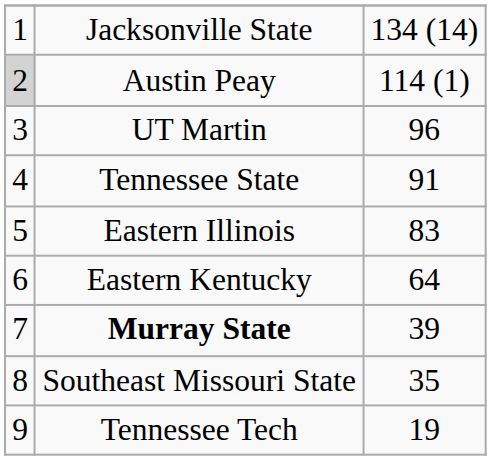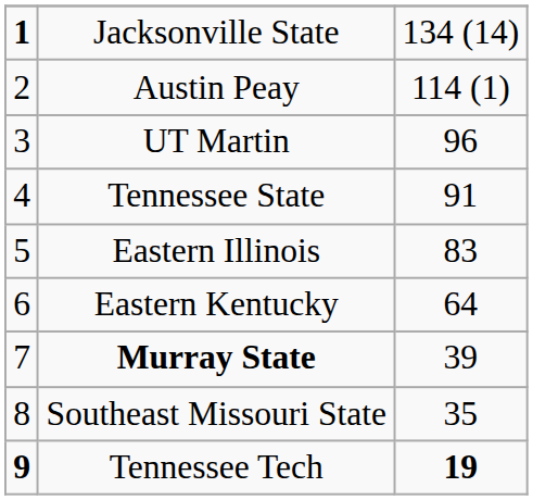Jacksonville State | column 1: normal -> bold
Austin Peay | column 1: lightgrey background -> no background
Tennessee Tech | column 1: normal -> bold
Tennessee Tech | column 3: normal -> bold
